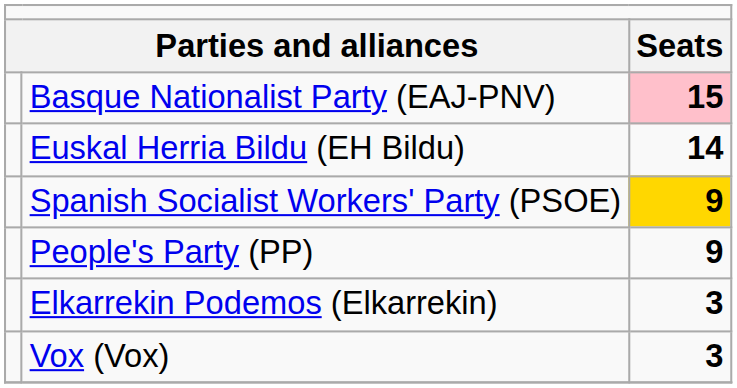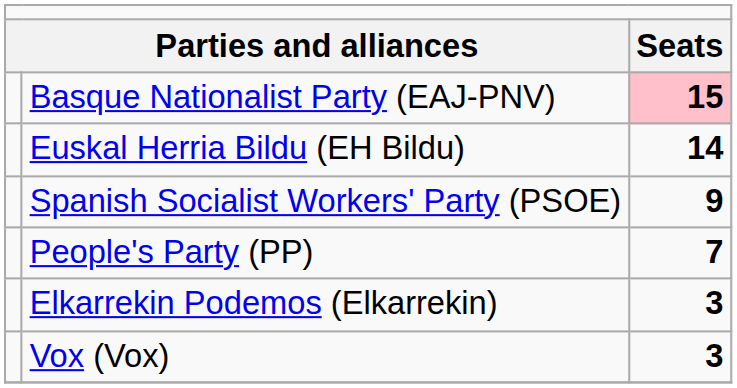Spanish Socialist Workers' Party (PSOE) | column 3: gold background -> no background
People's Party (PP) | column 3: 9 -> 7
